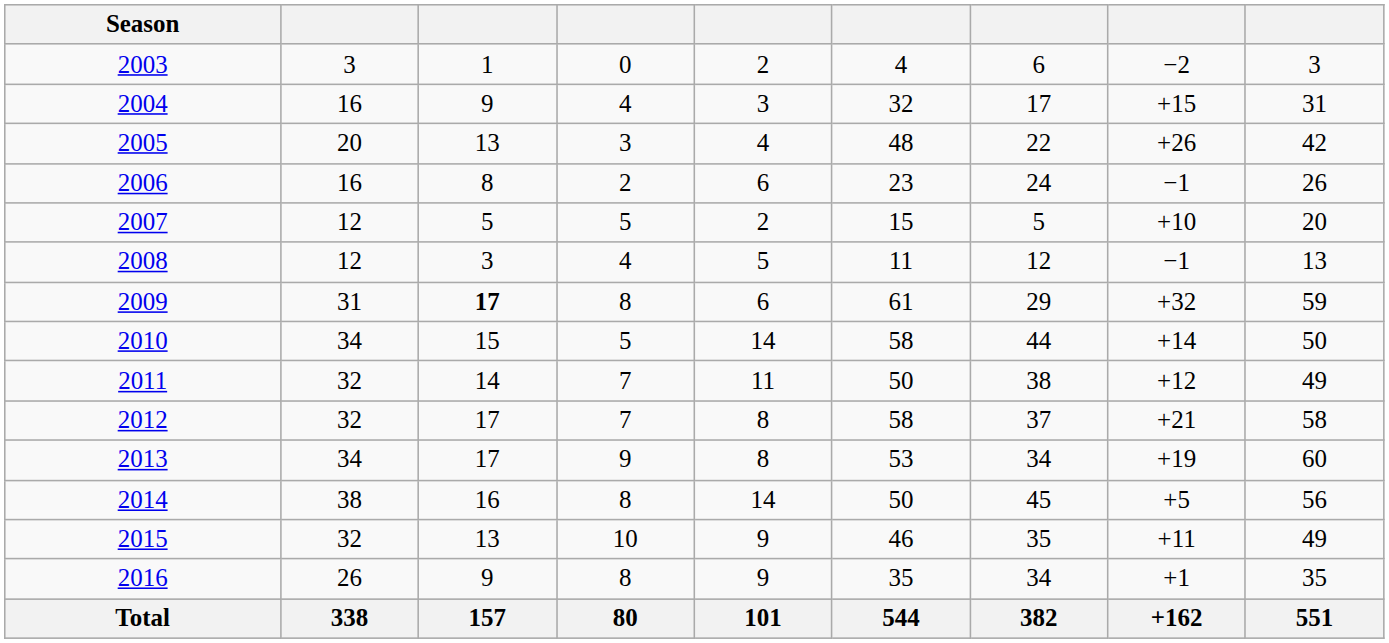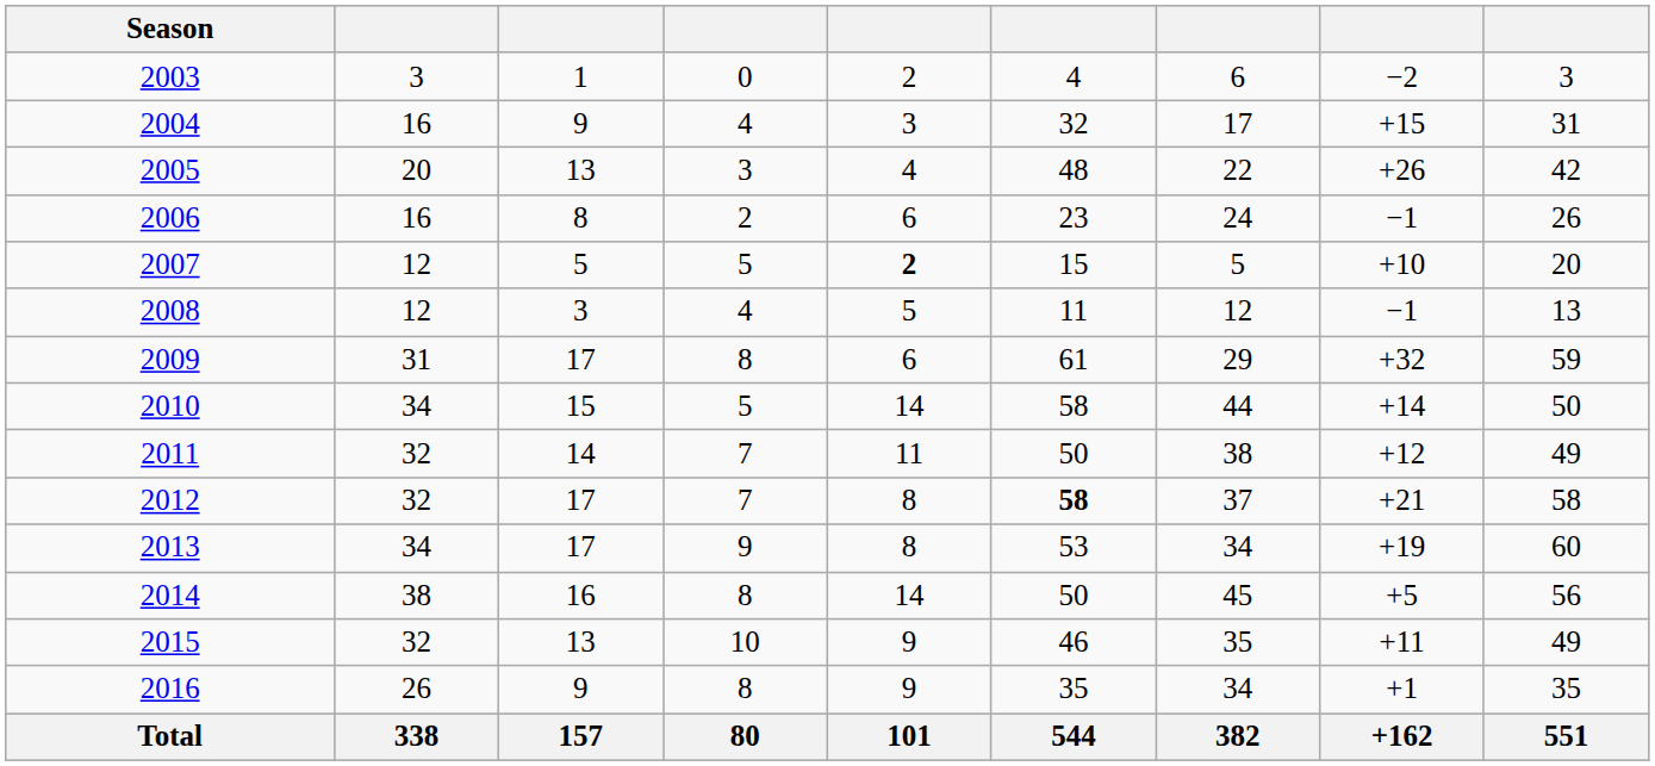2007 | column 5: normal -> bold
2009 | column 3: bold -> normal
2012 | column 6: normal -> bold
